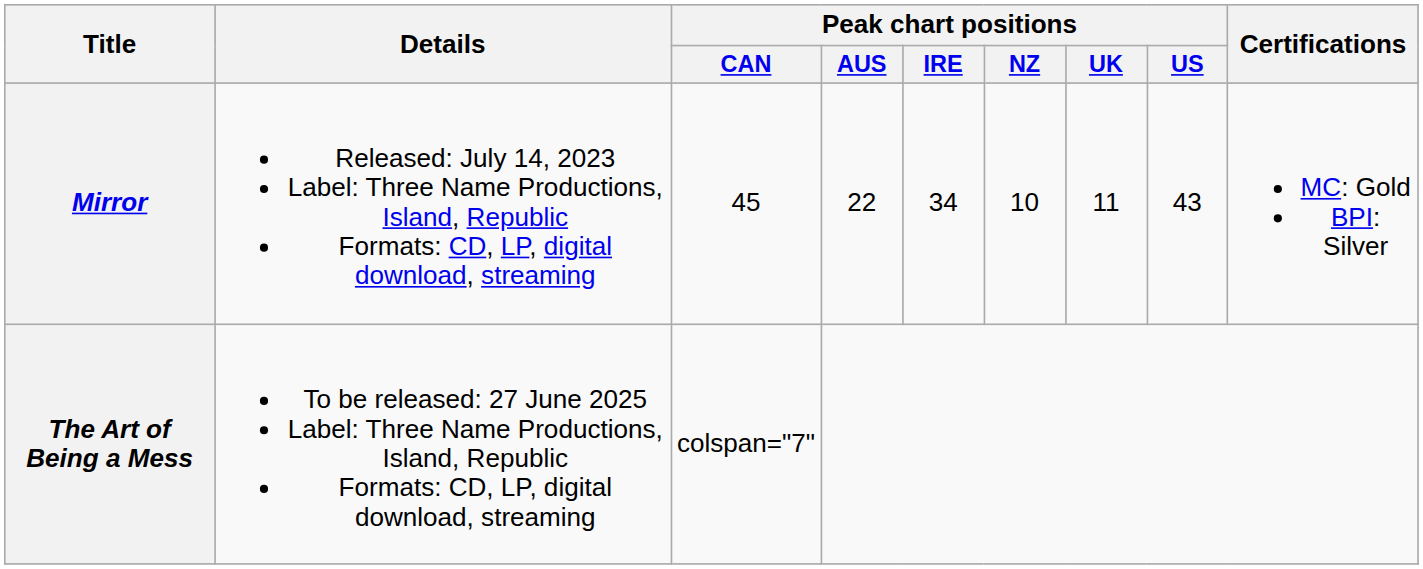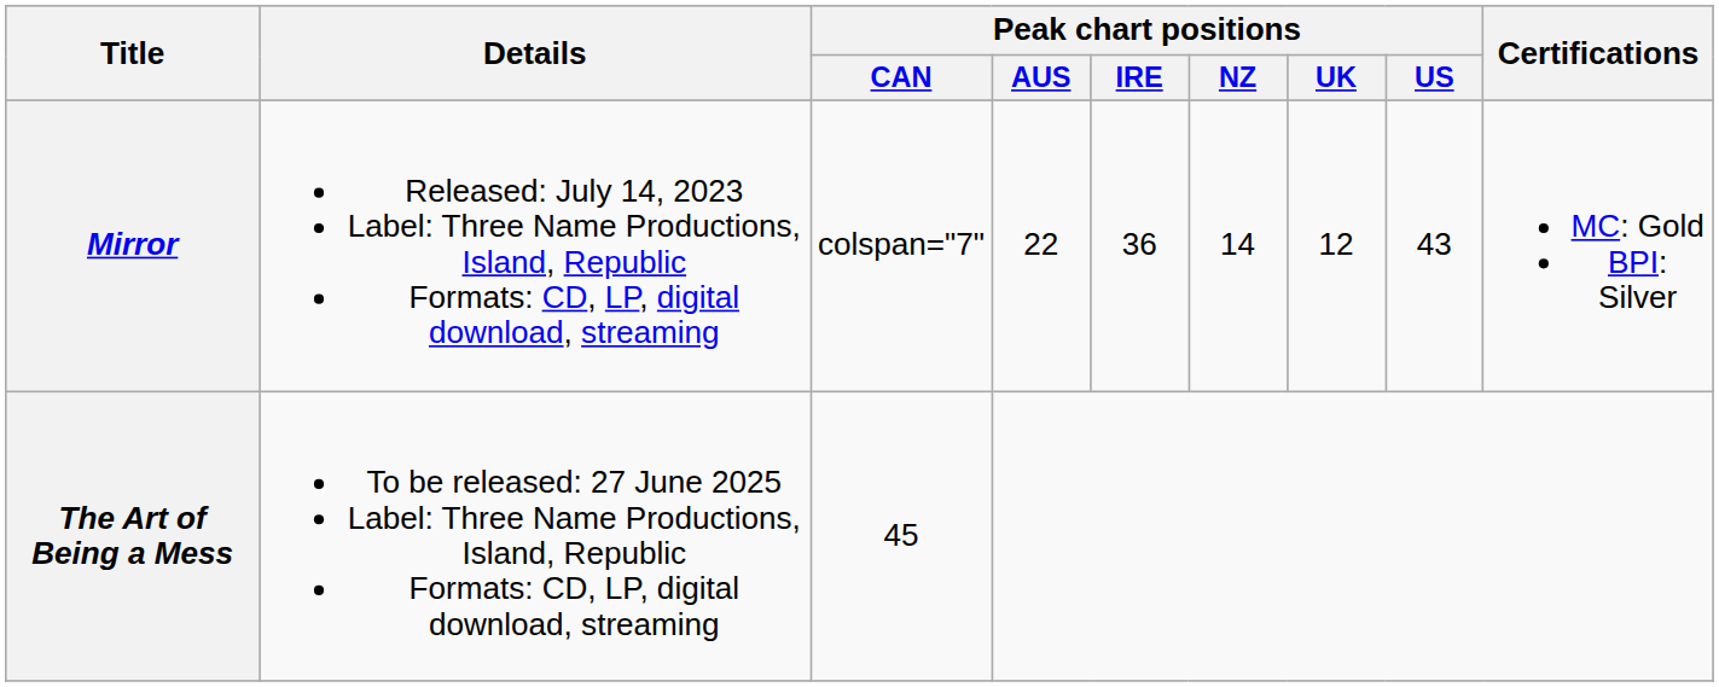Mirror | Peak chart positions / CAN: 45 -> colspan="7"
Mirror | Peak chart positions / IRE: 34 -> 36
Mirror | Peak chart positions / NZ: 10 -> 14
Mirror | Peak chart positions / UK: 11 -> 12
The Art of Being a Mess | Peak chart positions / CAN: colspan="7" -> 45
